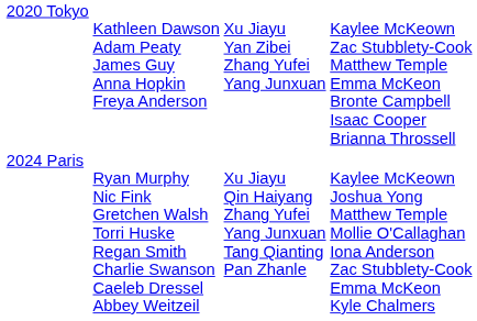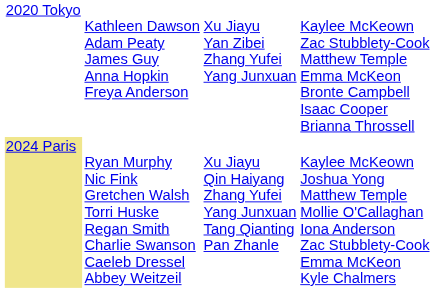2024 Paris | column 1: no background -> khaki background
